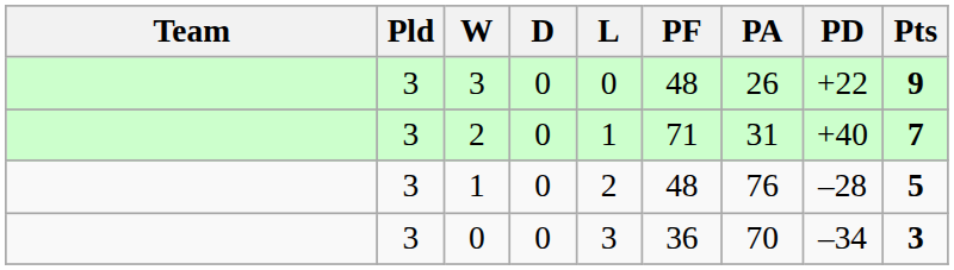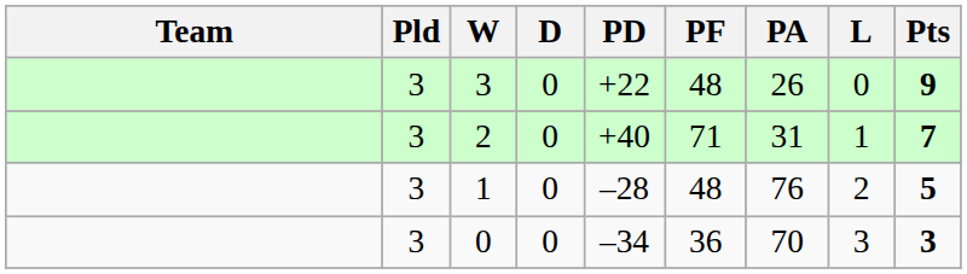columns swapped: L <-> PD
